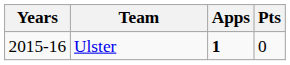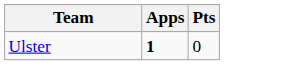- column: Years | 2015-16
